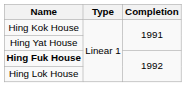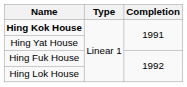Hing Kok House | Name: normal -> bold
Hing Fuk House | Name: bold -> normal
